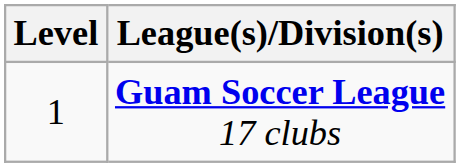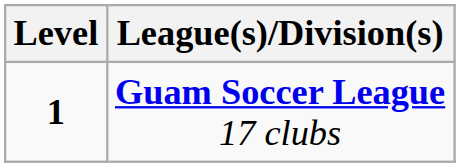Guam Soccer League 17 clubs | Level: normal -> bold
